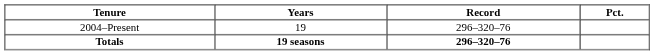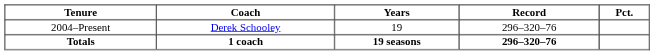+ column: Coach | Derek Schooley | 1 coach
